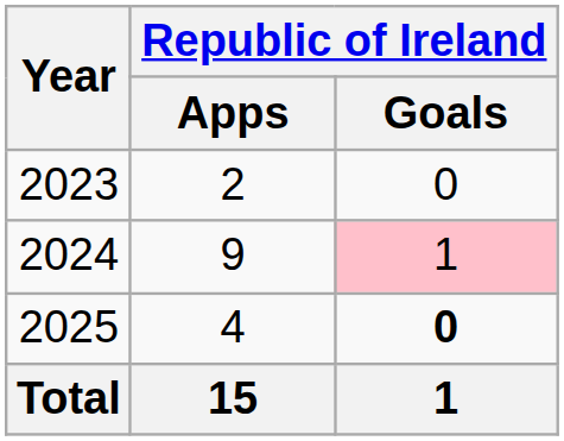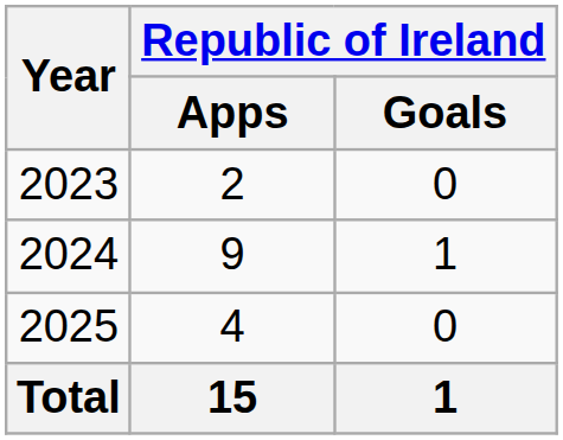2024 | Republic of Ireland / Goals: pink background -> no background
2025 | Republic of Ireland / Goals: bold -> normal
